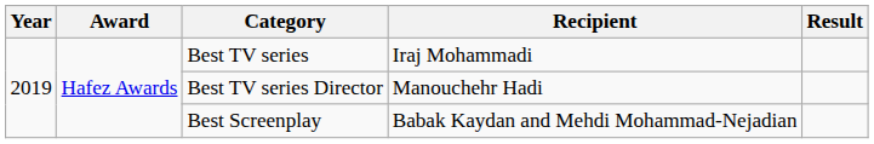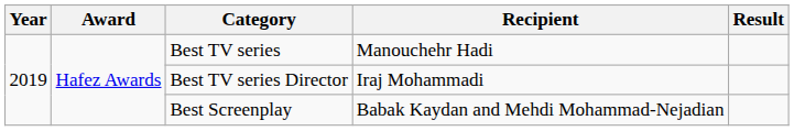Best TV series | Recipient: Iraj Mohammadi -> Manouchehr Hadi
Best TV series Director | Recipient: Manouchehr Hadi -> Iraj Mohammadi
